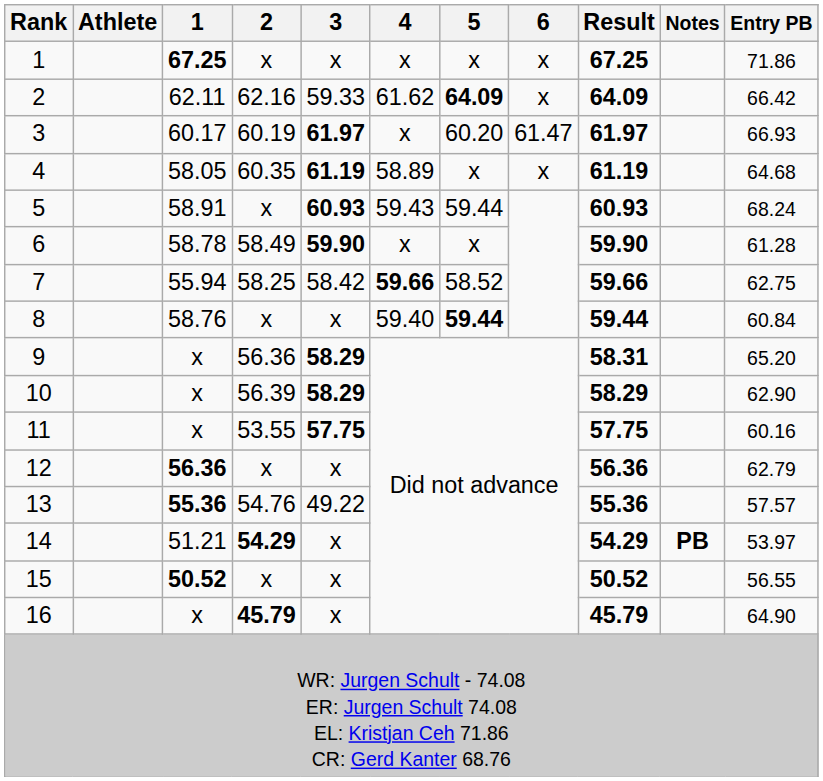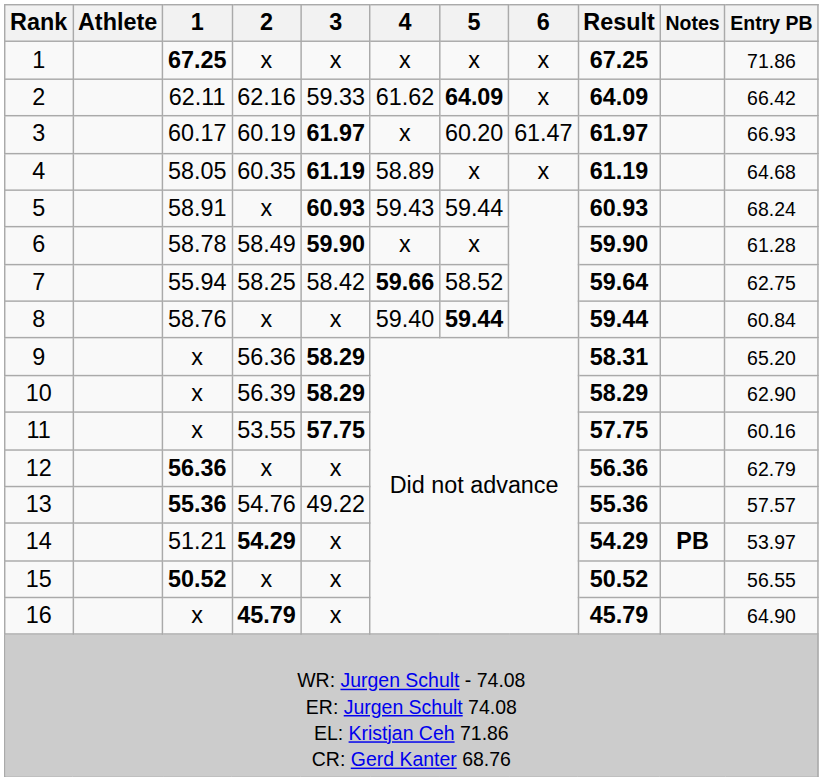7 | Result: 59.66 -> 59.64
